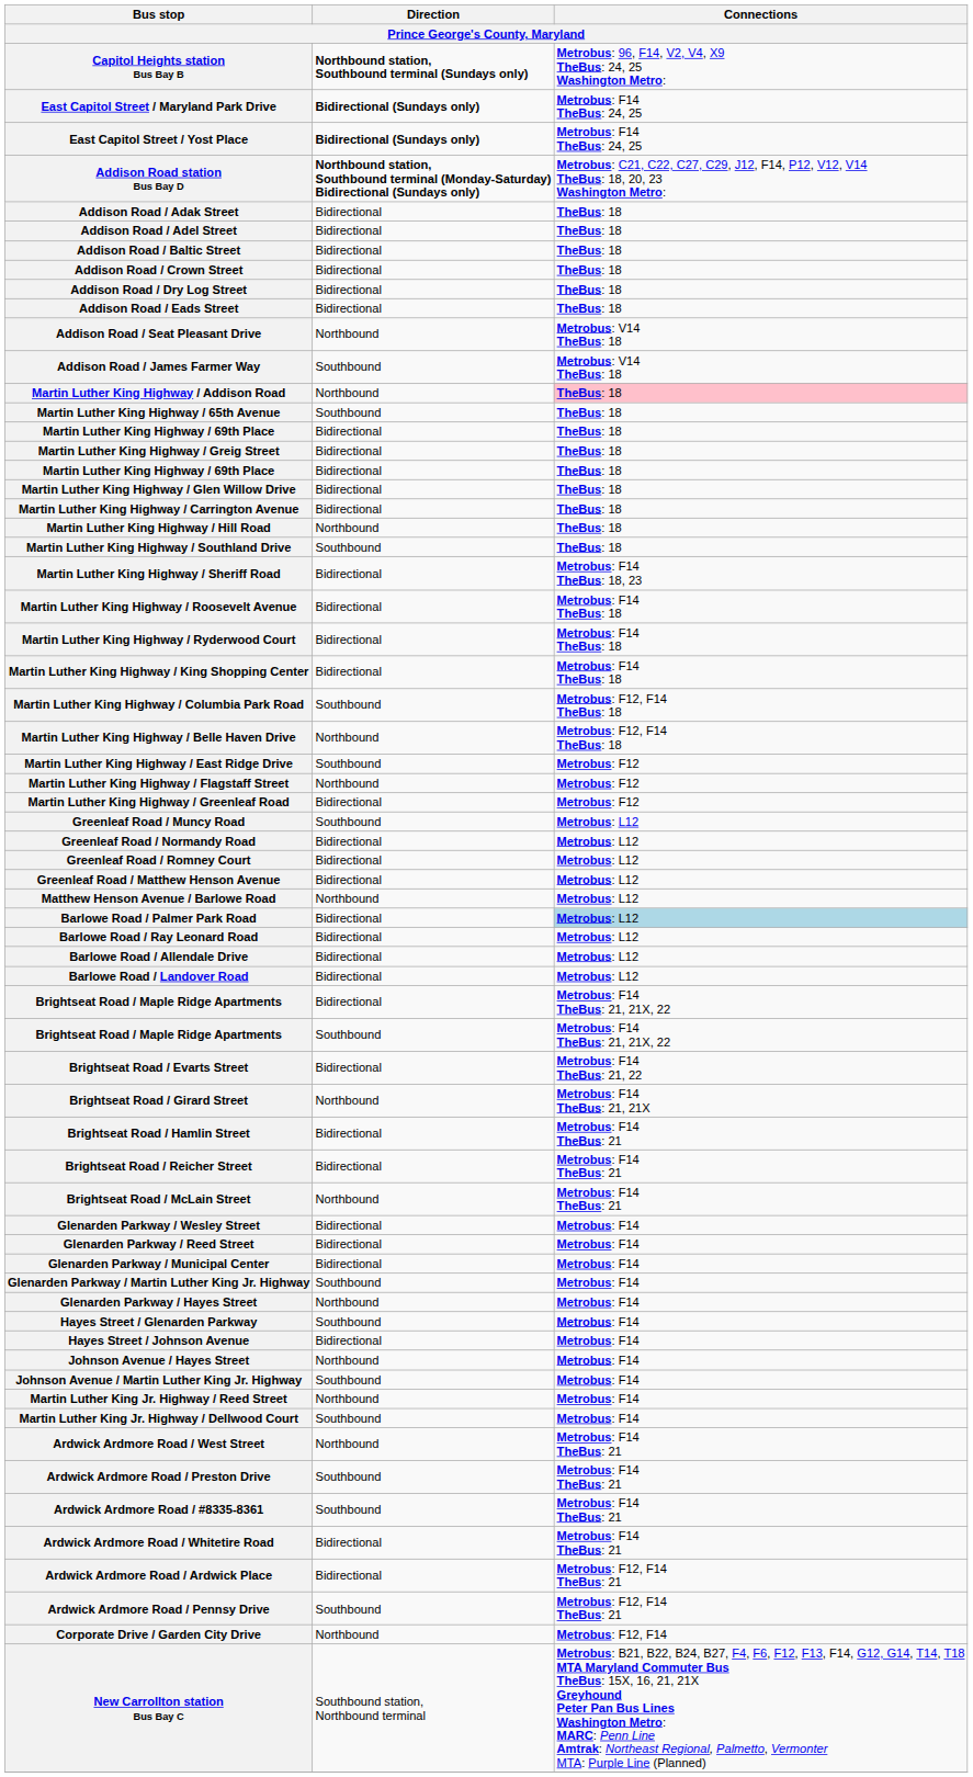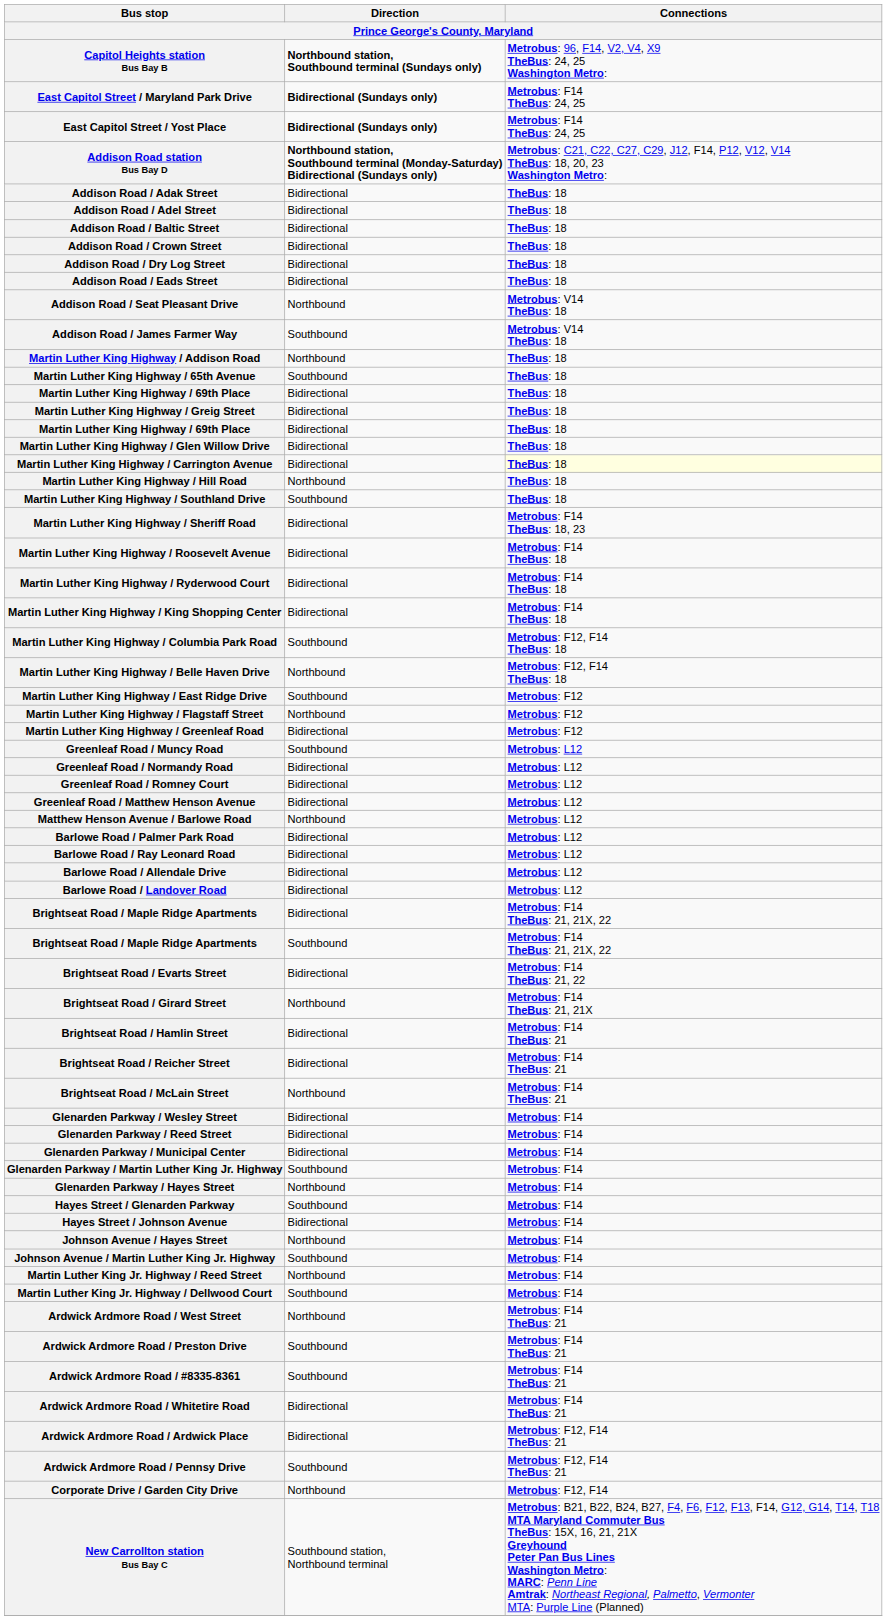Martin Luther King Highway / Addison Road | Connections: pink background -> no background
Martin Luther King Highway / Carrington Avenue | Connections: no background -> lightyellow background
Barlowe Road / Palmer Park Road | Connections: lightblue background -> no background
